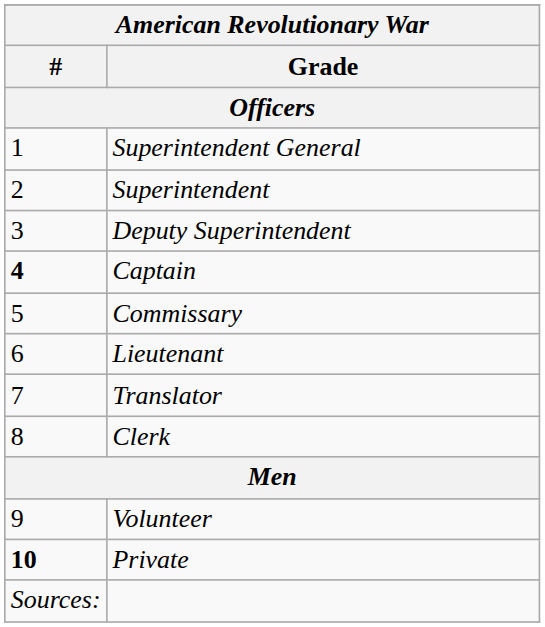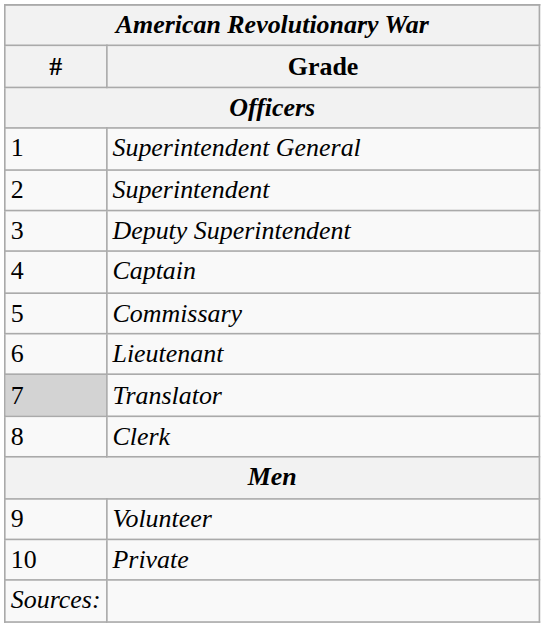Captain | #: bold -> normal
Translator | #: no background -> lightgrey background
Private | #: bold -> normal
